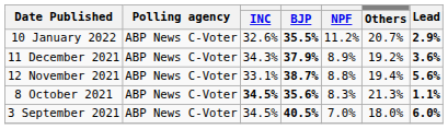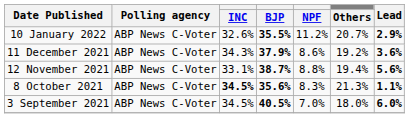11 December 2021 | NPF: 8.9% -> 8.6%
